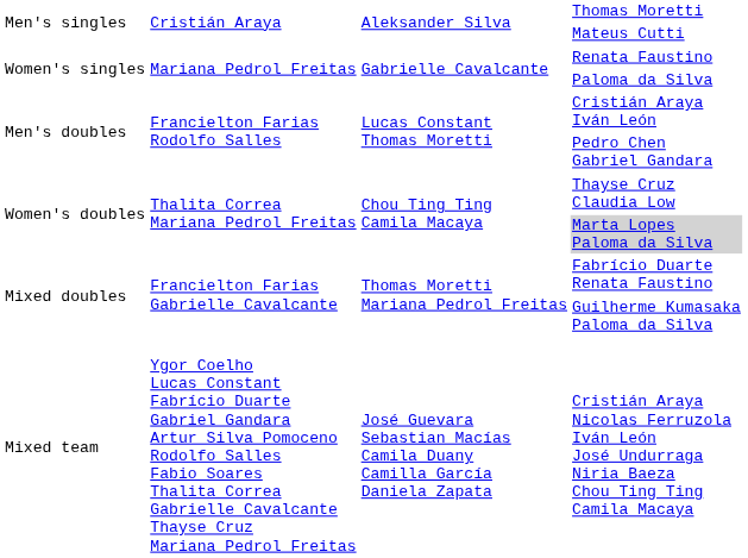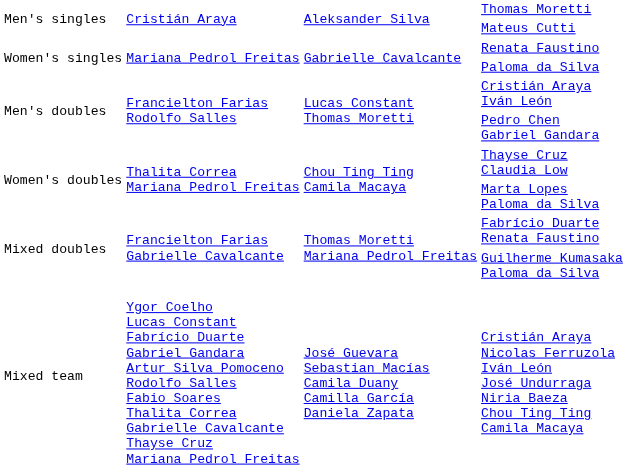Marta Lopes Paloma da Silva | column 4: lightgrey background -> no background
